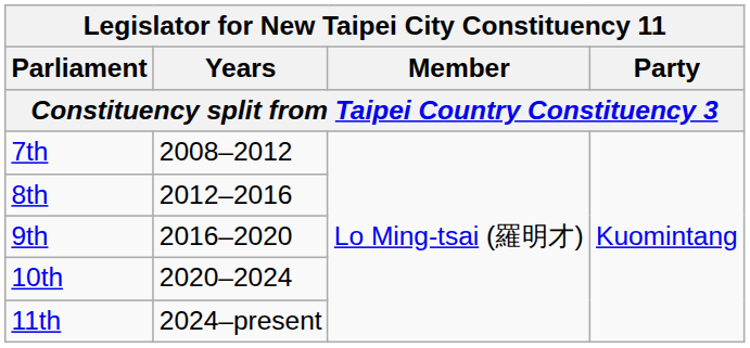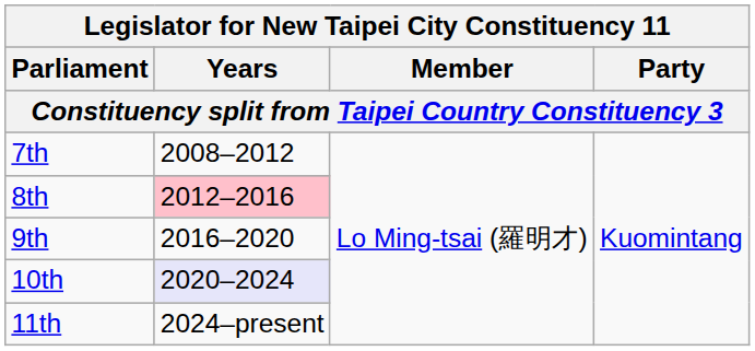8th | Years: no background -> pink background
10th | Years: no background -> lavender background
